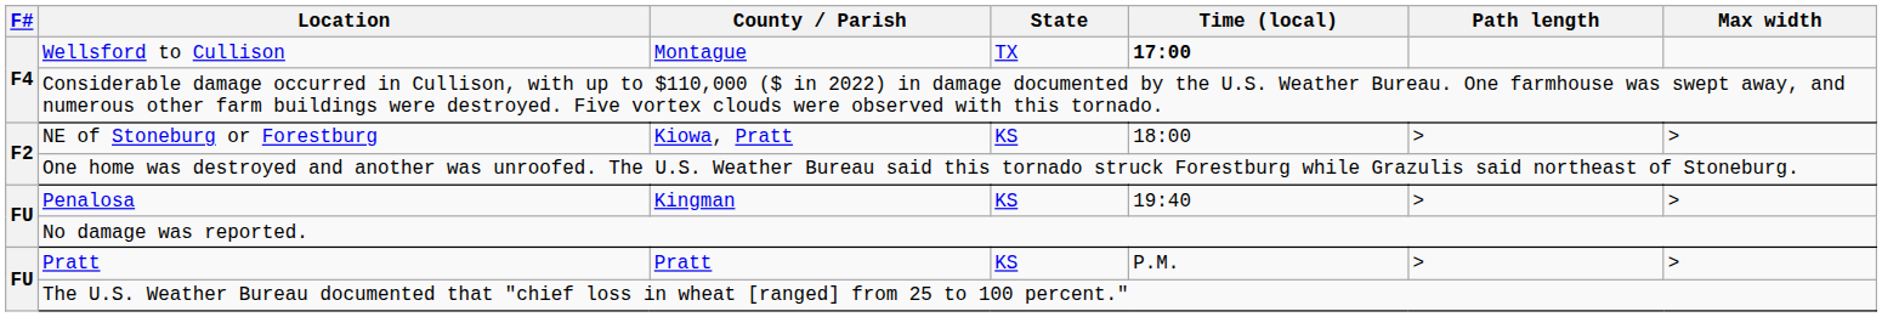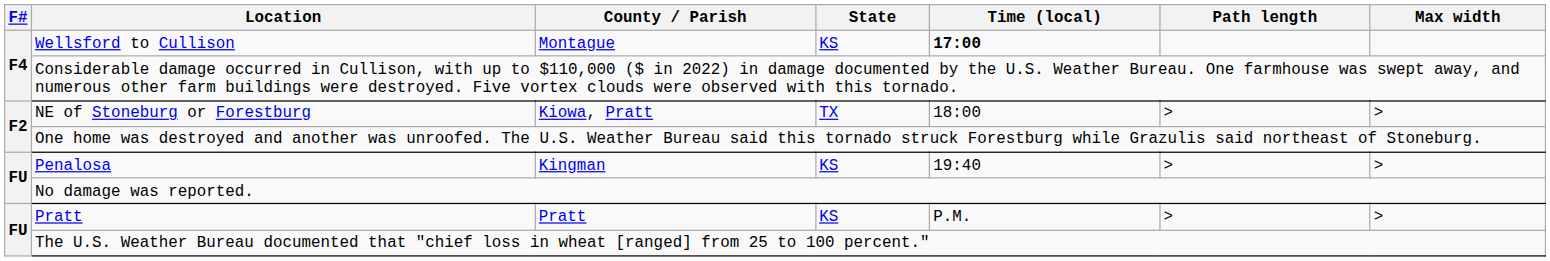Wellsford to Cullison | State: TX -> KS
NE of Stoneburg or Forestburg | State: KS -> TX
